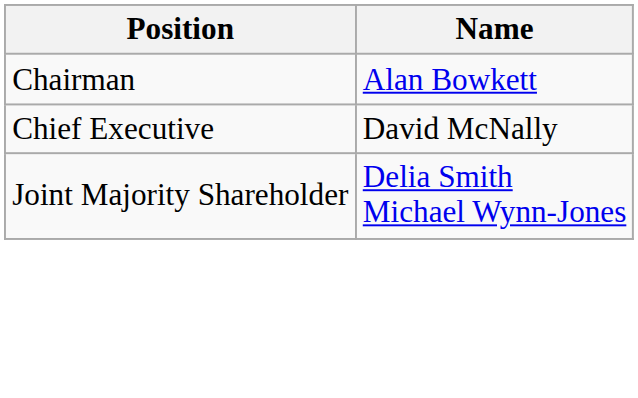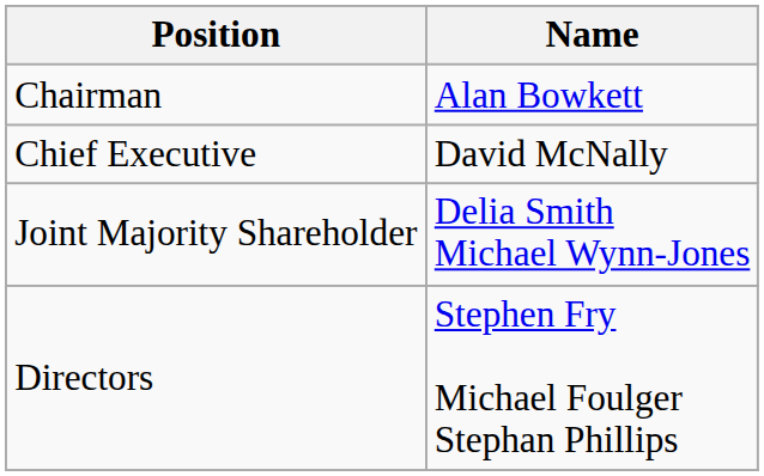+ row: Directors | Stephen Fry Michael Foulger Stephan Phillips
